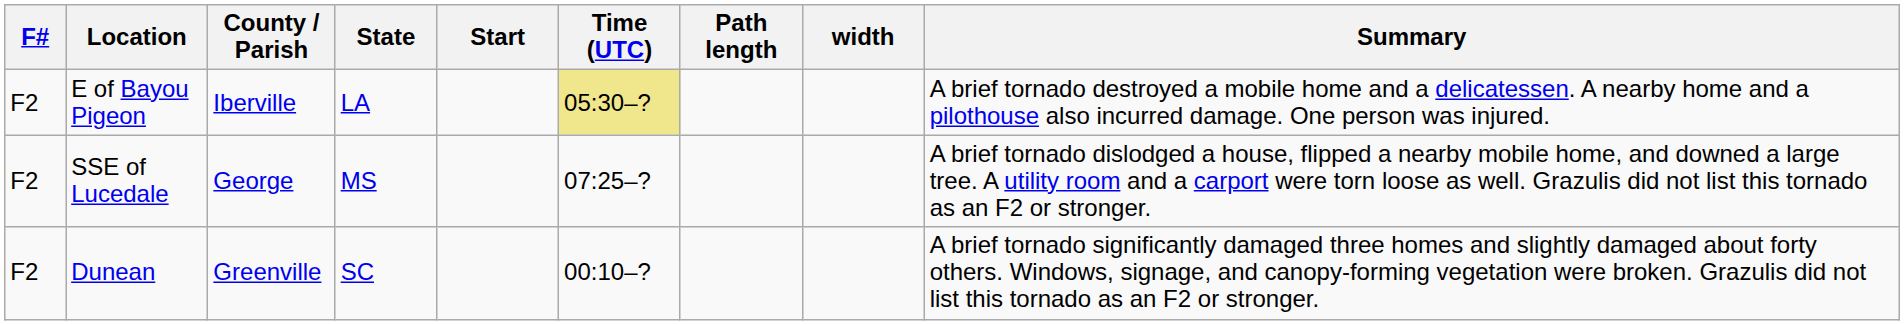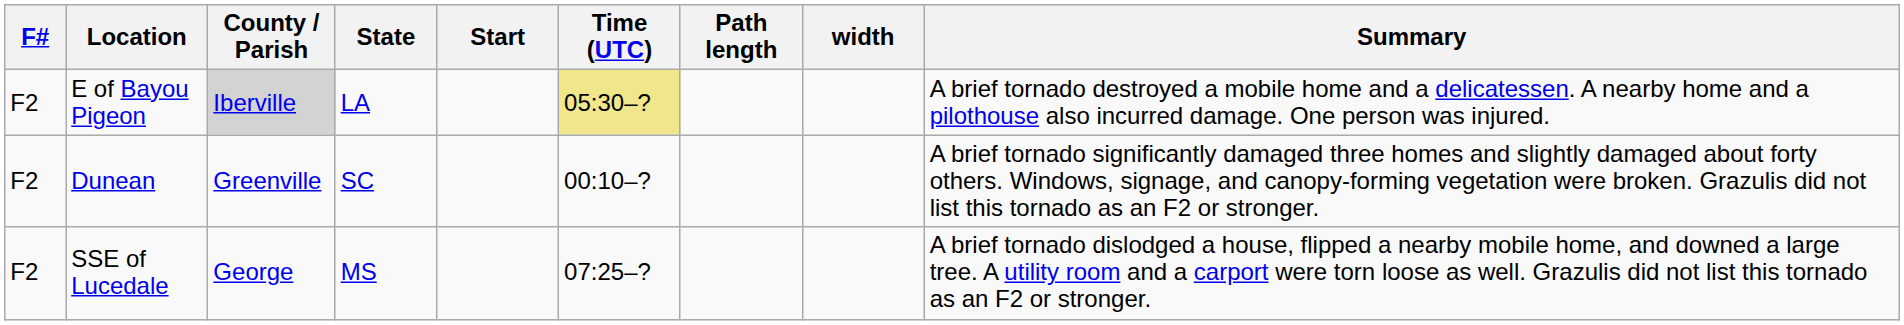E of Bayou Pigeon | County / Parish: no background -> lightgrey background
rows swapped: SSE of Lucedale <-> Dunean
